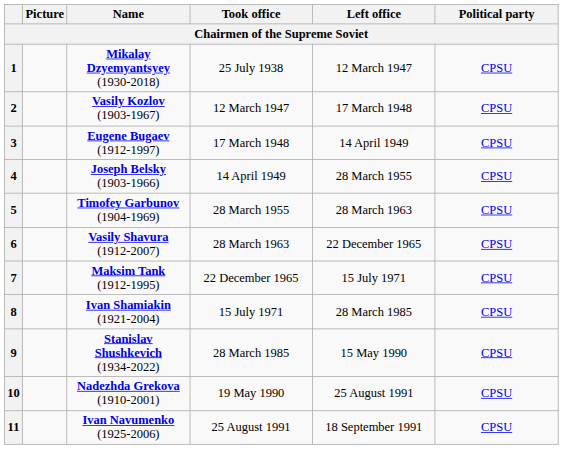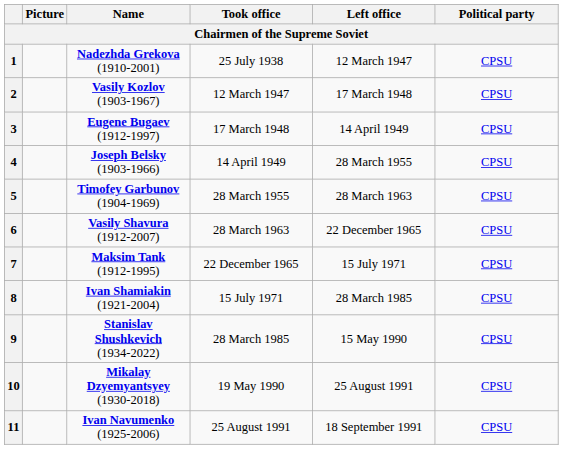1 | Name: Mikalay Dzyemyantsyey (1930-2018) -> Nadezhda Grekova (1910-2001)
10 | Name: Nadezhda Grekova (1910-2001) -> Mikalay Dzyemyantsyey (1930-2018)
